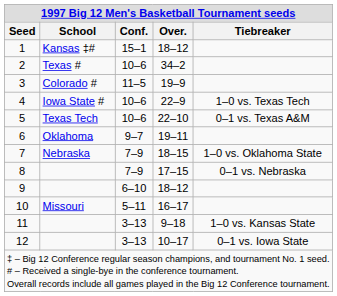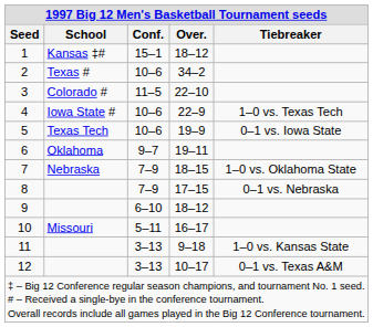3 | Over.: 19–9 -> 22–10
5 | Over.: 22–10 -> 19–9
5 | Tiebreaker: 0–1 vs. Texas A&M -> 0–1 vs. Iowa State
12 | Tiebreaker: 0–1 vs. Iowa State -> 0–1 vs. Texas A&M
